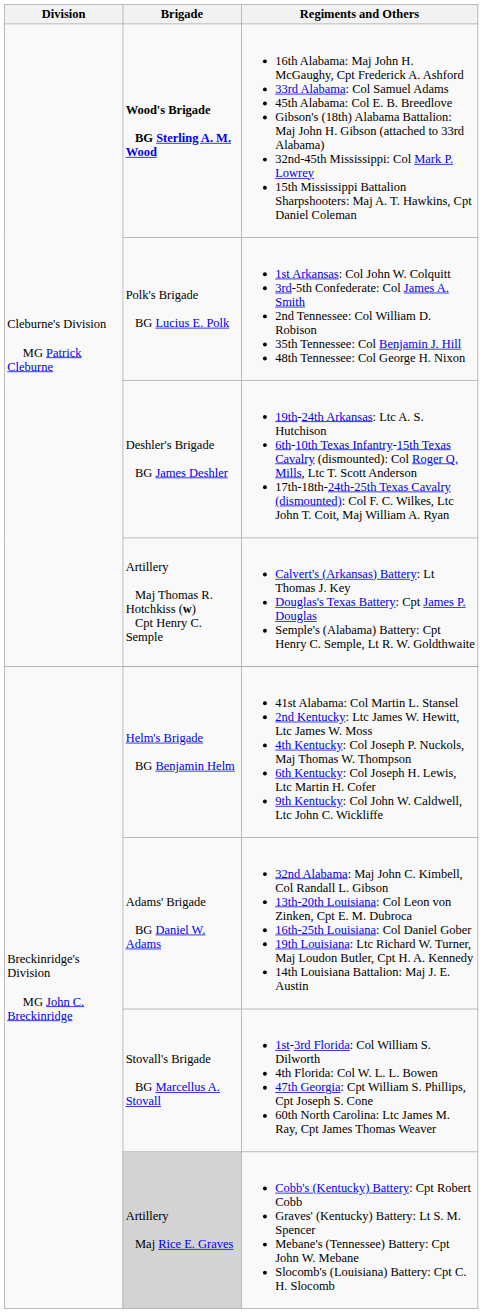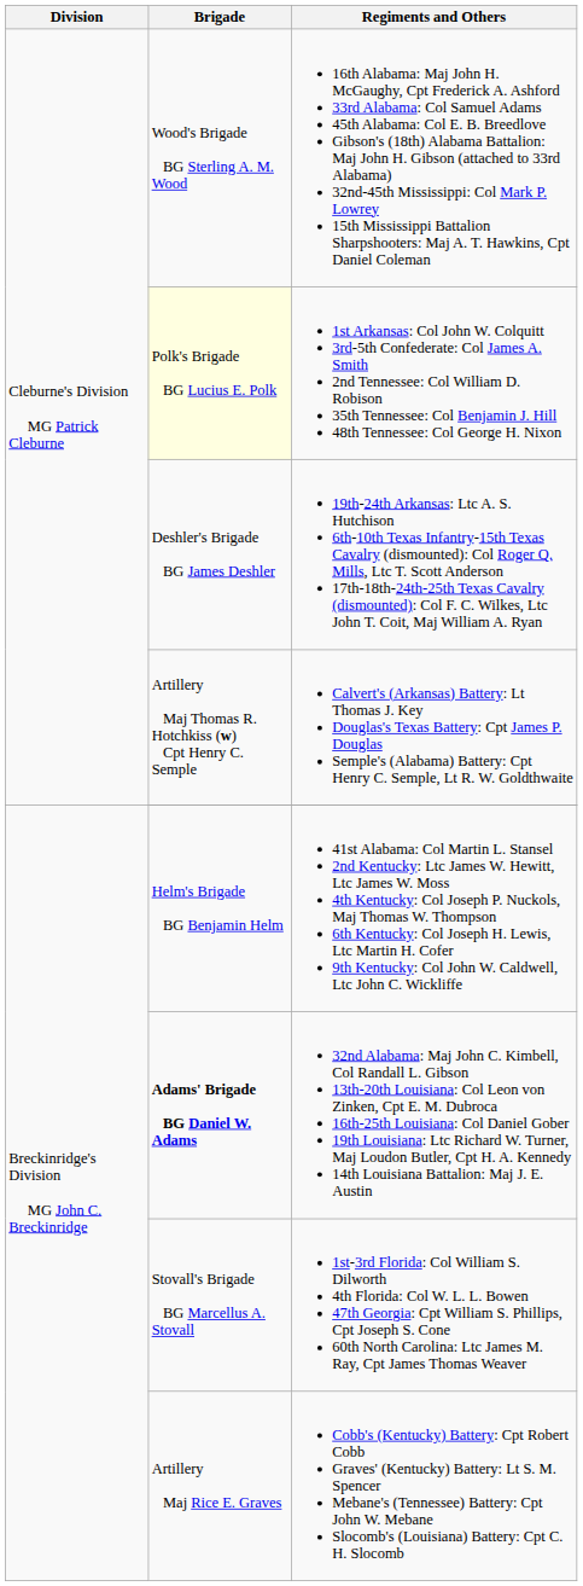Wood's Brigade BG Sterling A. M. Wood | Brigade: bold -> normal
Polk's Brigade BG Lucius E. Polk | Brigade: no background -> lightyellow background
Adams' Brigade BG Daniel W. Adams | Brigade: normal -> bold
Artillery Maj Rice E. Graves | Brigade: lightgrey background -> no background
